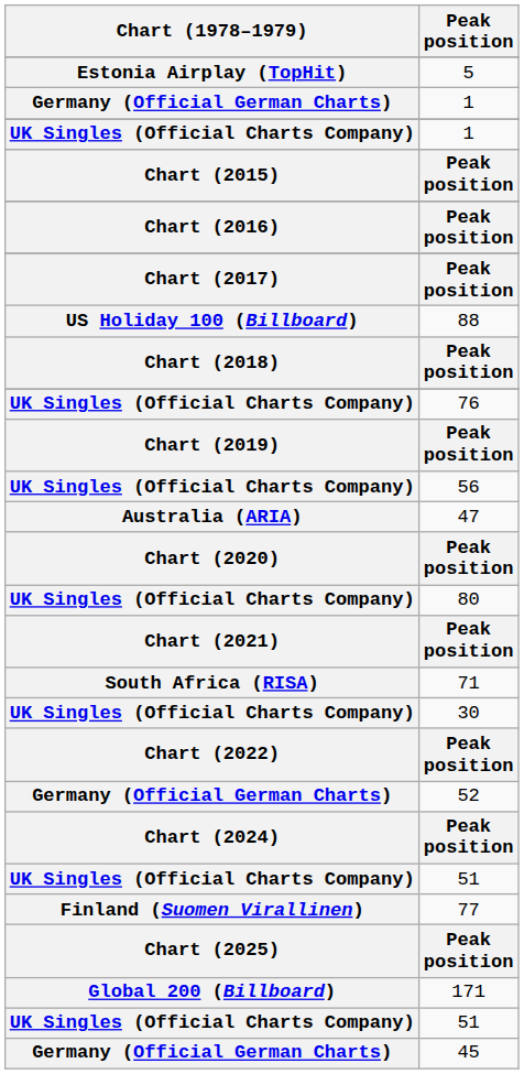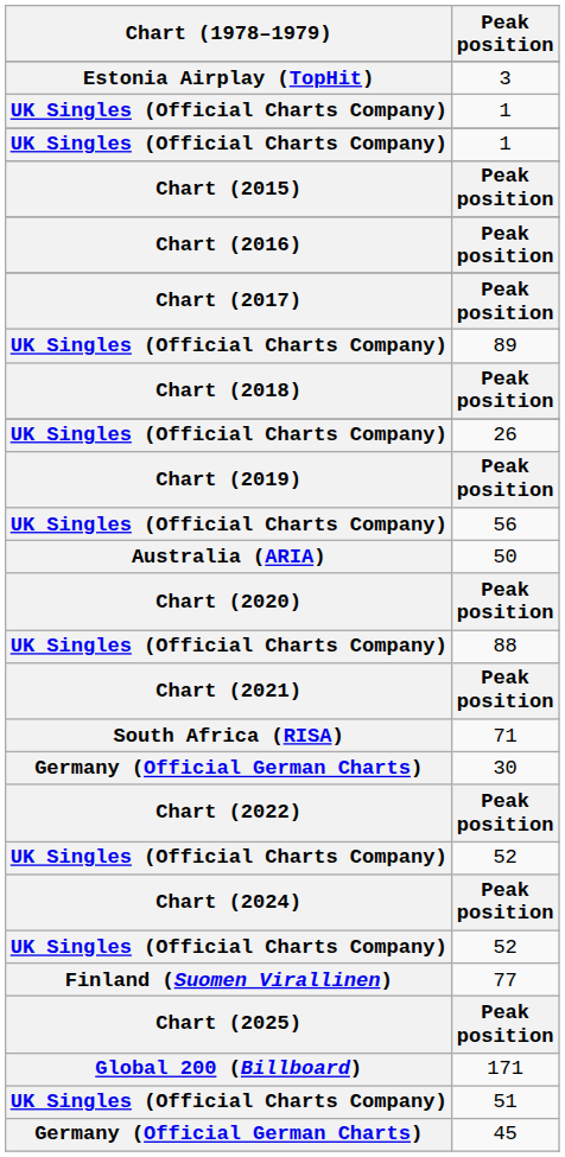row 2 | Peak position: 5 -> 3
row 3 | Chart (1978–1979): Germany (Official German Charts) -> UK Singles (Official Charts Company)
row 8 | Chart (1978–1979): US Holiday 100 (Billboard) -> UK Singles (Official Charts Company)
row 8 | Peak position: 88 -> 89
row 10 | Peak position: 76 -> 26
row 13 | Peak position: 47 -> 50
row 15 | Peak position: 80 -> 88
row 18 | Chart (1978–1979): UK Singles (Official Charts Company) -> Germany (Official German Charts)
row 20 | Chart (1978–1979): Germany (Official German Charts) -> UK Singles (Official Charts Company)
row 22 | Peak position: 51 -> 52
